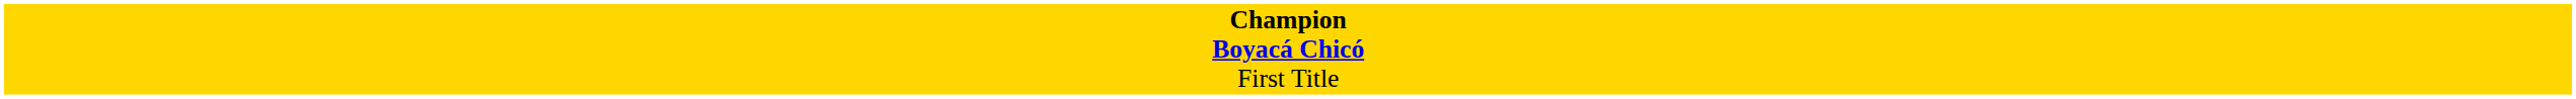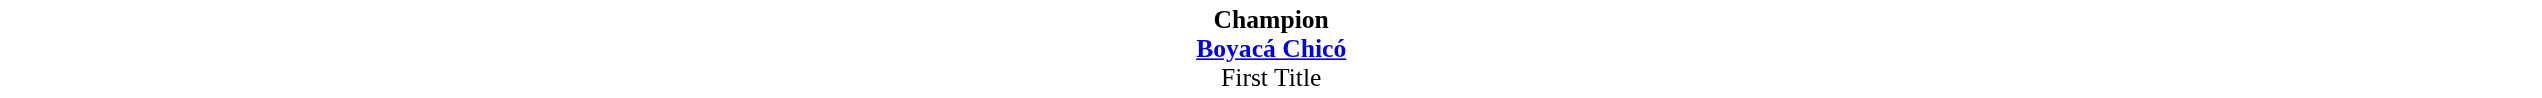row 1 | column 1: gold background -> no background
